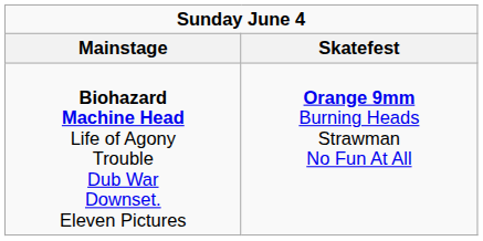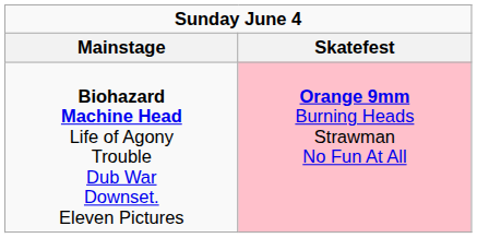row 3 | Skatefest: no background -> pink background
